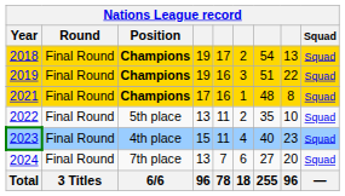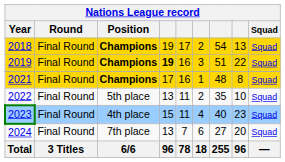2019 | column 4: normal -> bold
